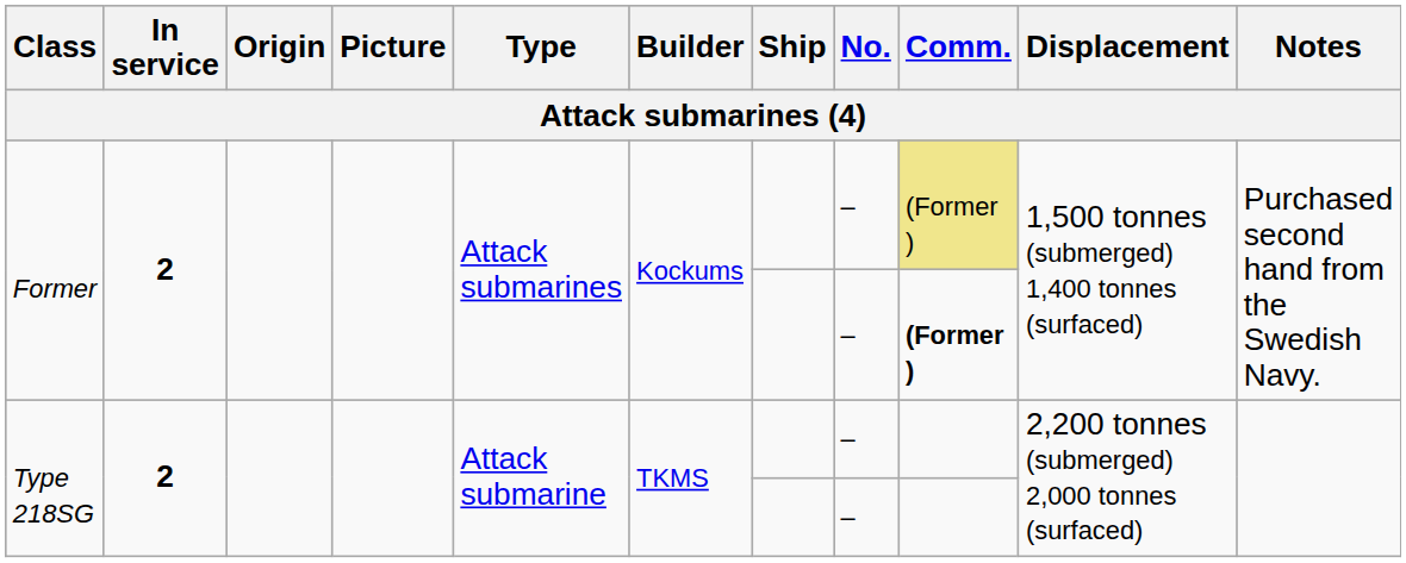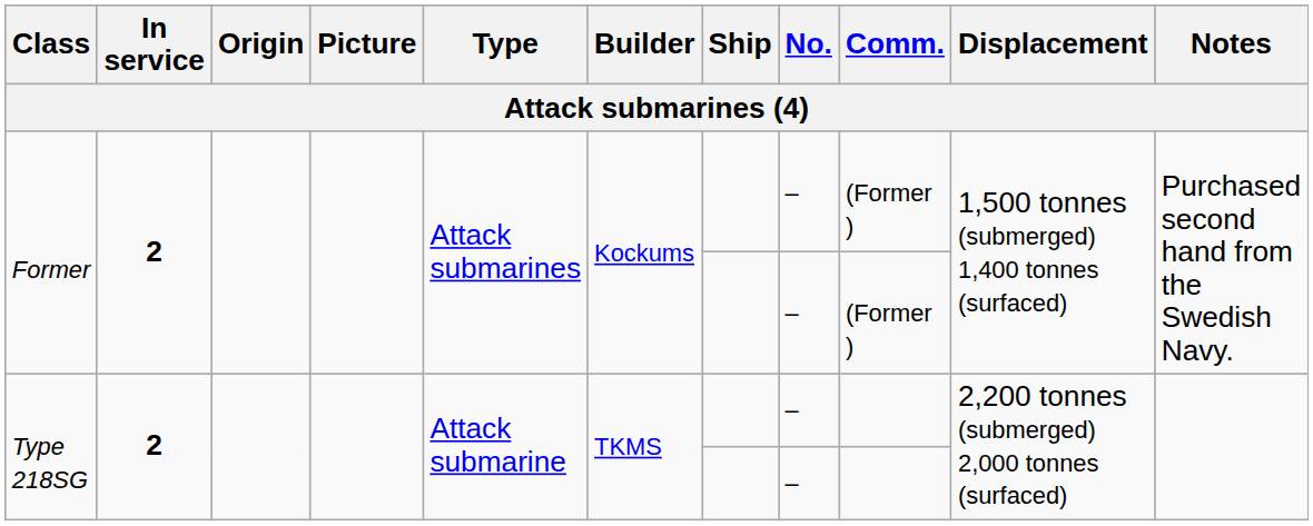row 3 | Comm.: khaki background -> no background
row 4 | Comm.: bold -> normal
